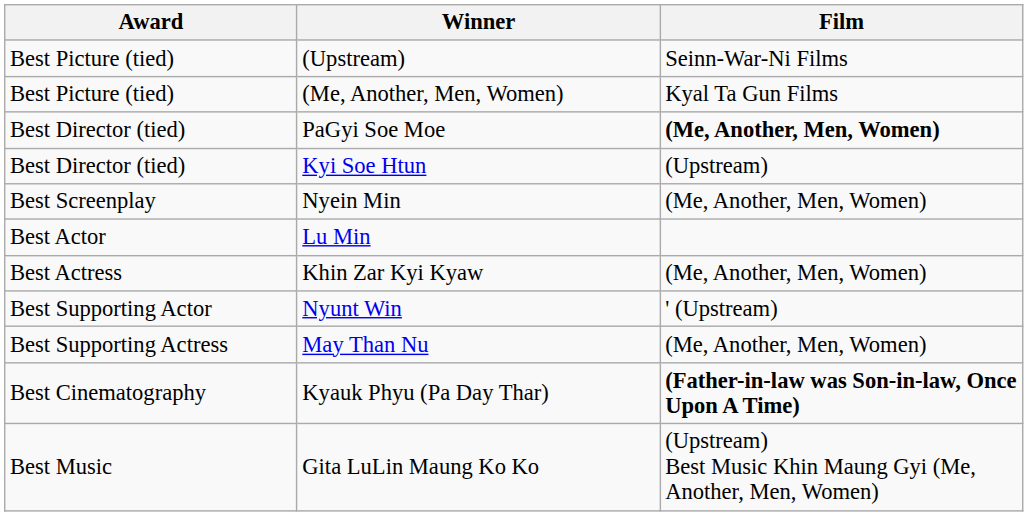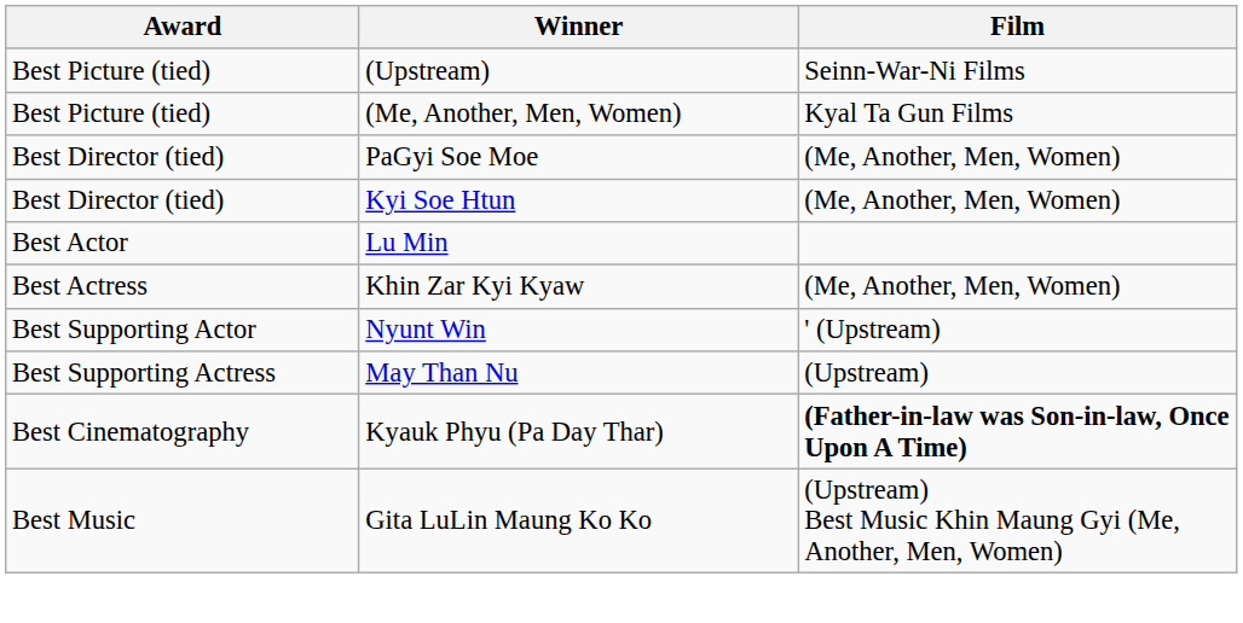PaGyi Soe Moe | Film: bold -> normal
Kyi Soe Htun | Film: (Upstream) -> (Me, Another, Men, Women)
- row: Best Screenplay | Nyein Min | (Me, Another, Men, Women)
May Than Nu | Film: (Me, Another, Men, Women) -> (Upstream)
